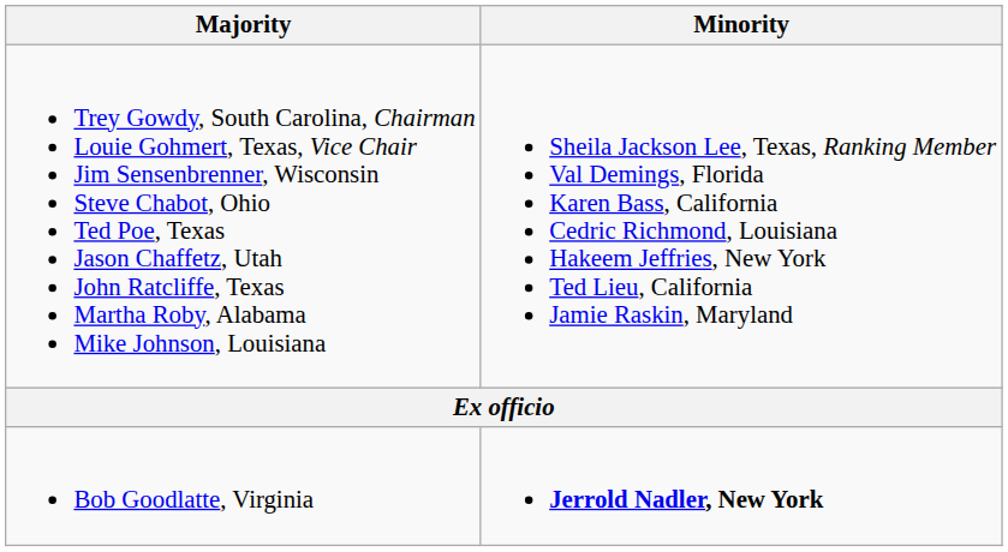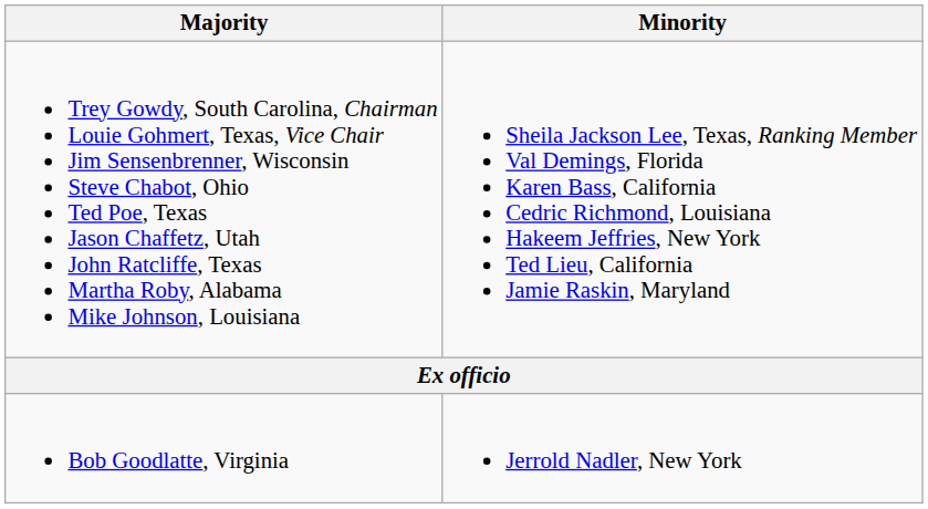Bob Goodlatte, Virginia | Minority: bold -> normal
